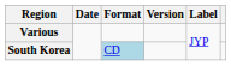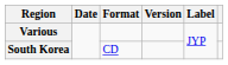South Korea | Format: lightblue background -> no background
